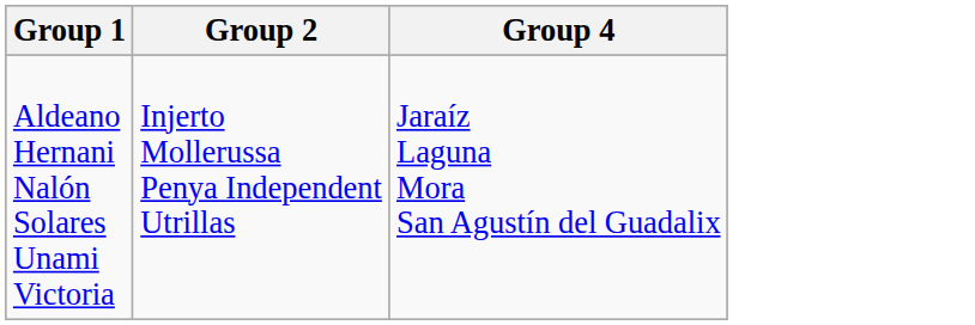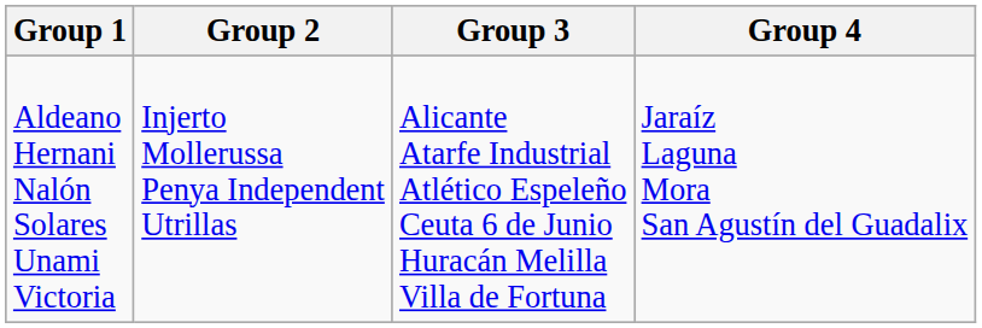+ column: Group 3 | Alicante Atarfe Industrial Atlético Espeleño Ceuta 6 de Junio Huracán Melilla Villa de Fortuna
